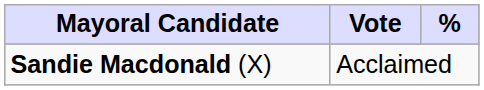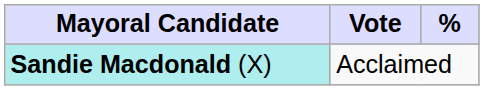Sandie Macdonald (X) | Mayoral Candidate: no background -> paleturquoise background
